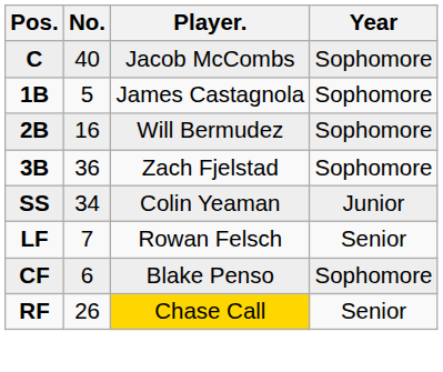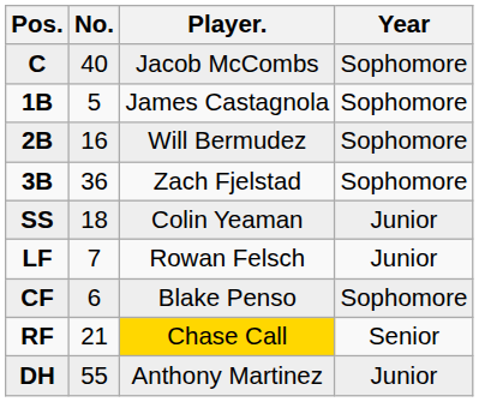SS | No.: 34 -> 18
LF | Year: Senior -> Junior
RF | No.: 26 -> 21
+ row: DH | 55 | Anthony Martinez | Junior
